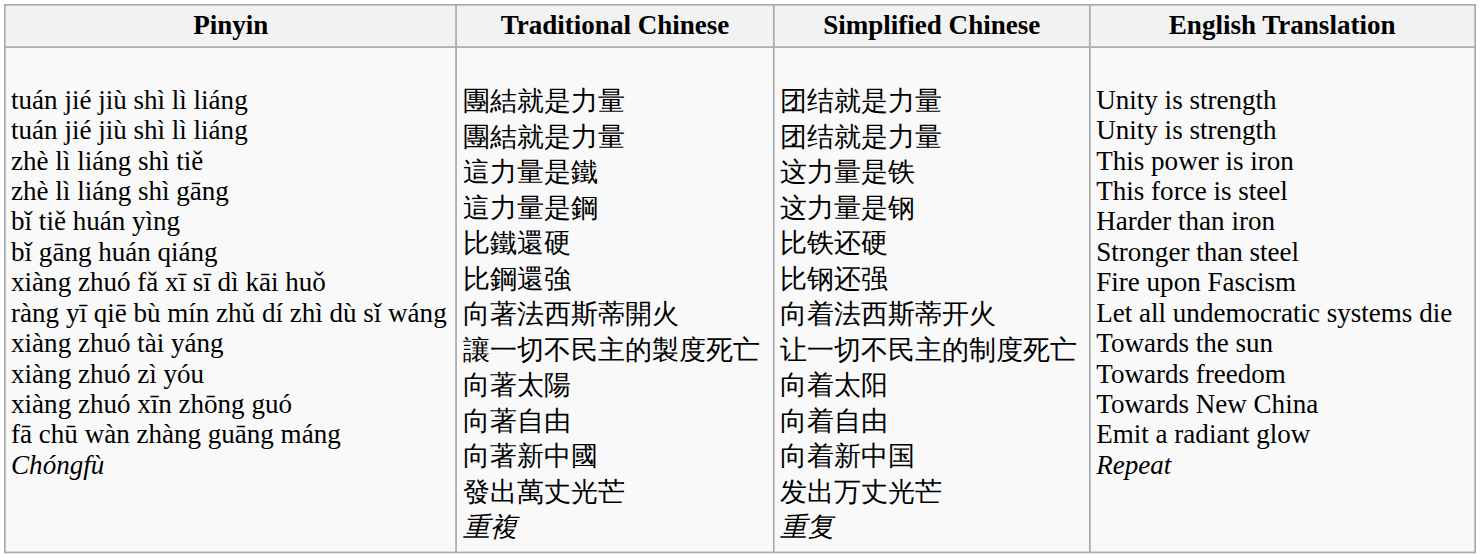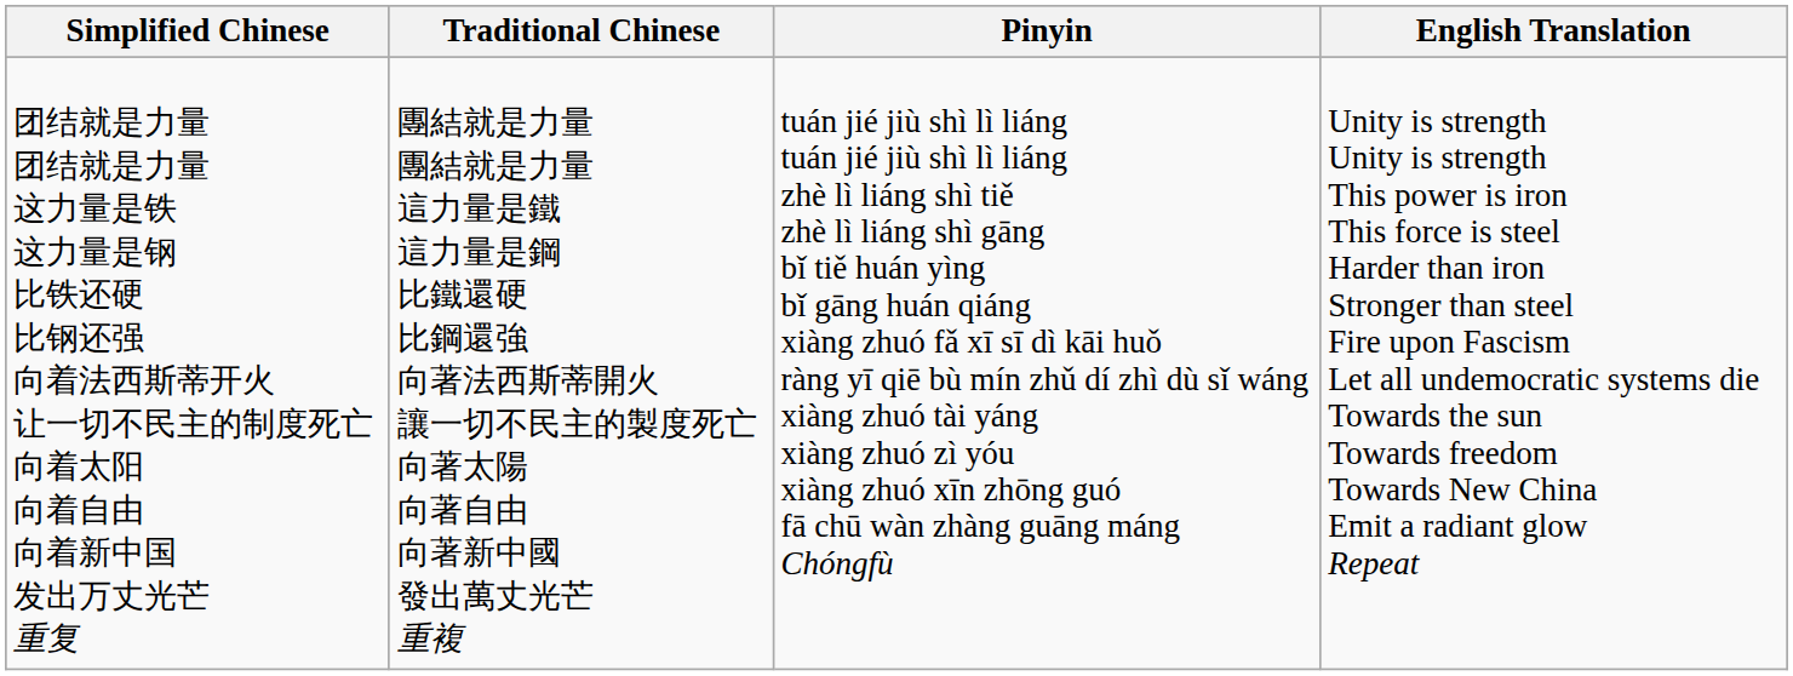columns swapped: Simplified Chinese <-> Pinyin
